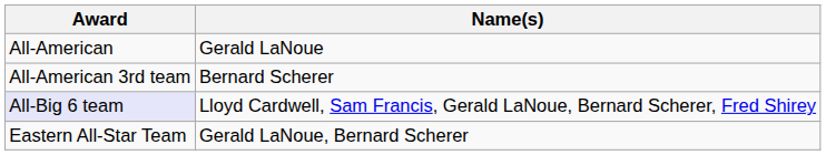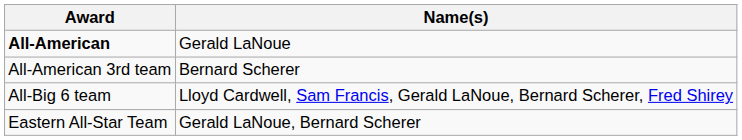row 2 | Award: normal -> bold
row 4 | Award: lavender background -> no background
